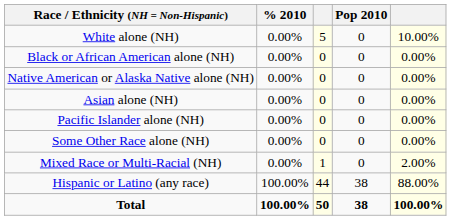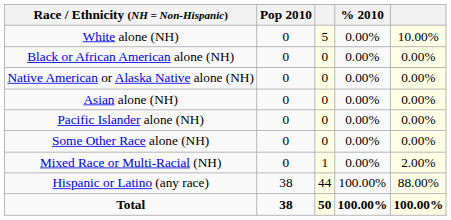columns swapped: Pop 2010 <-> % 2010
